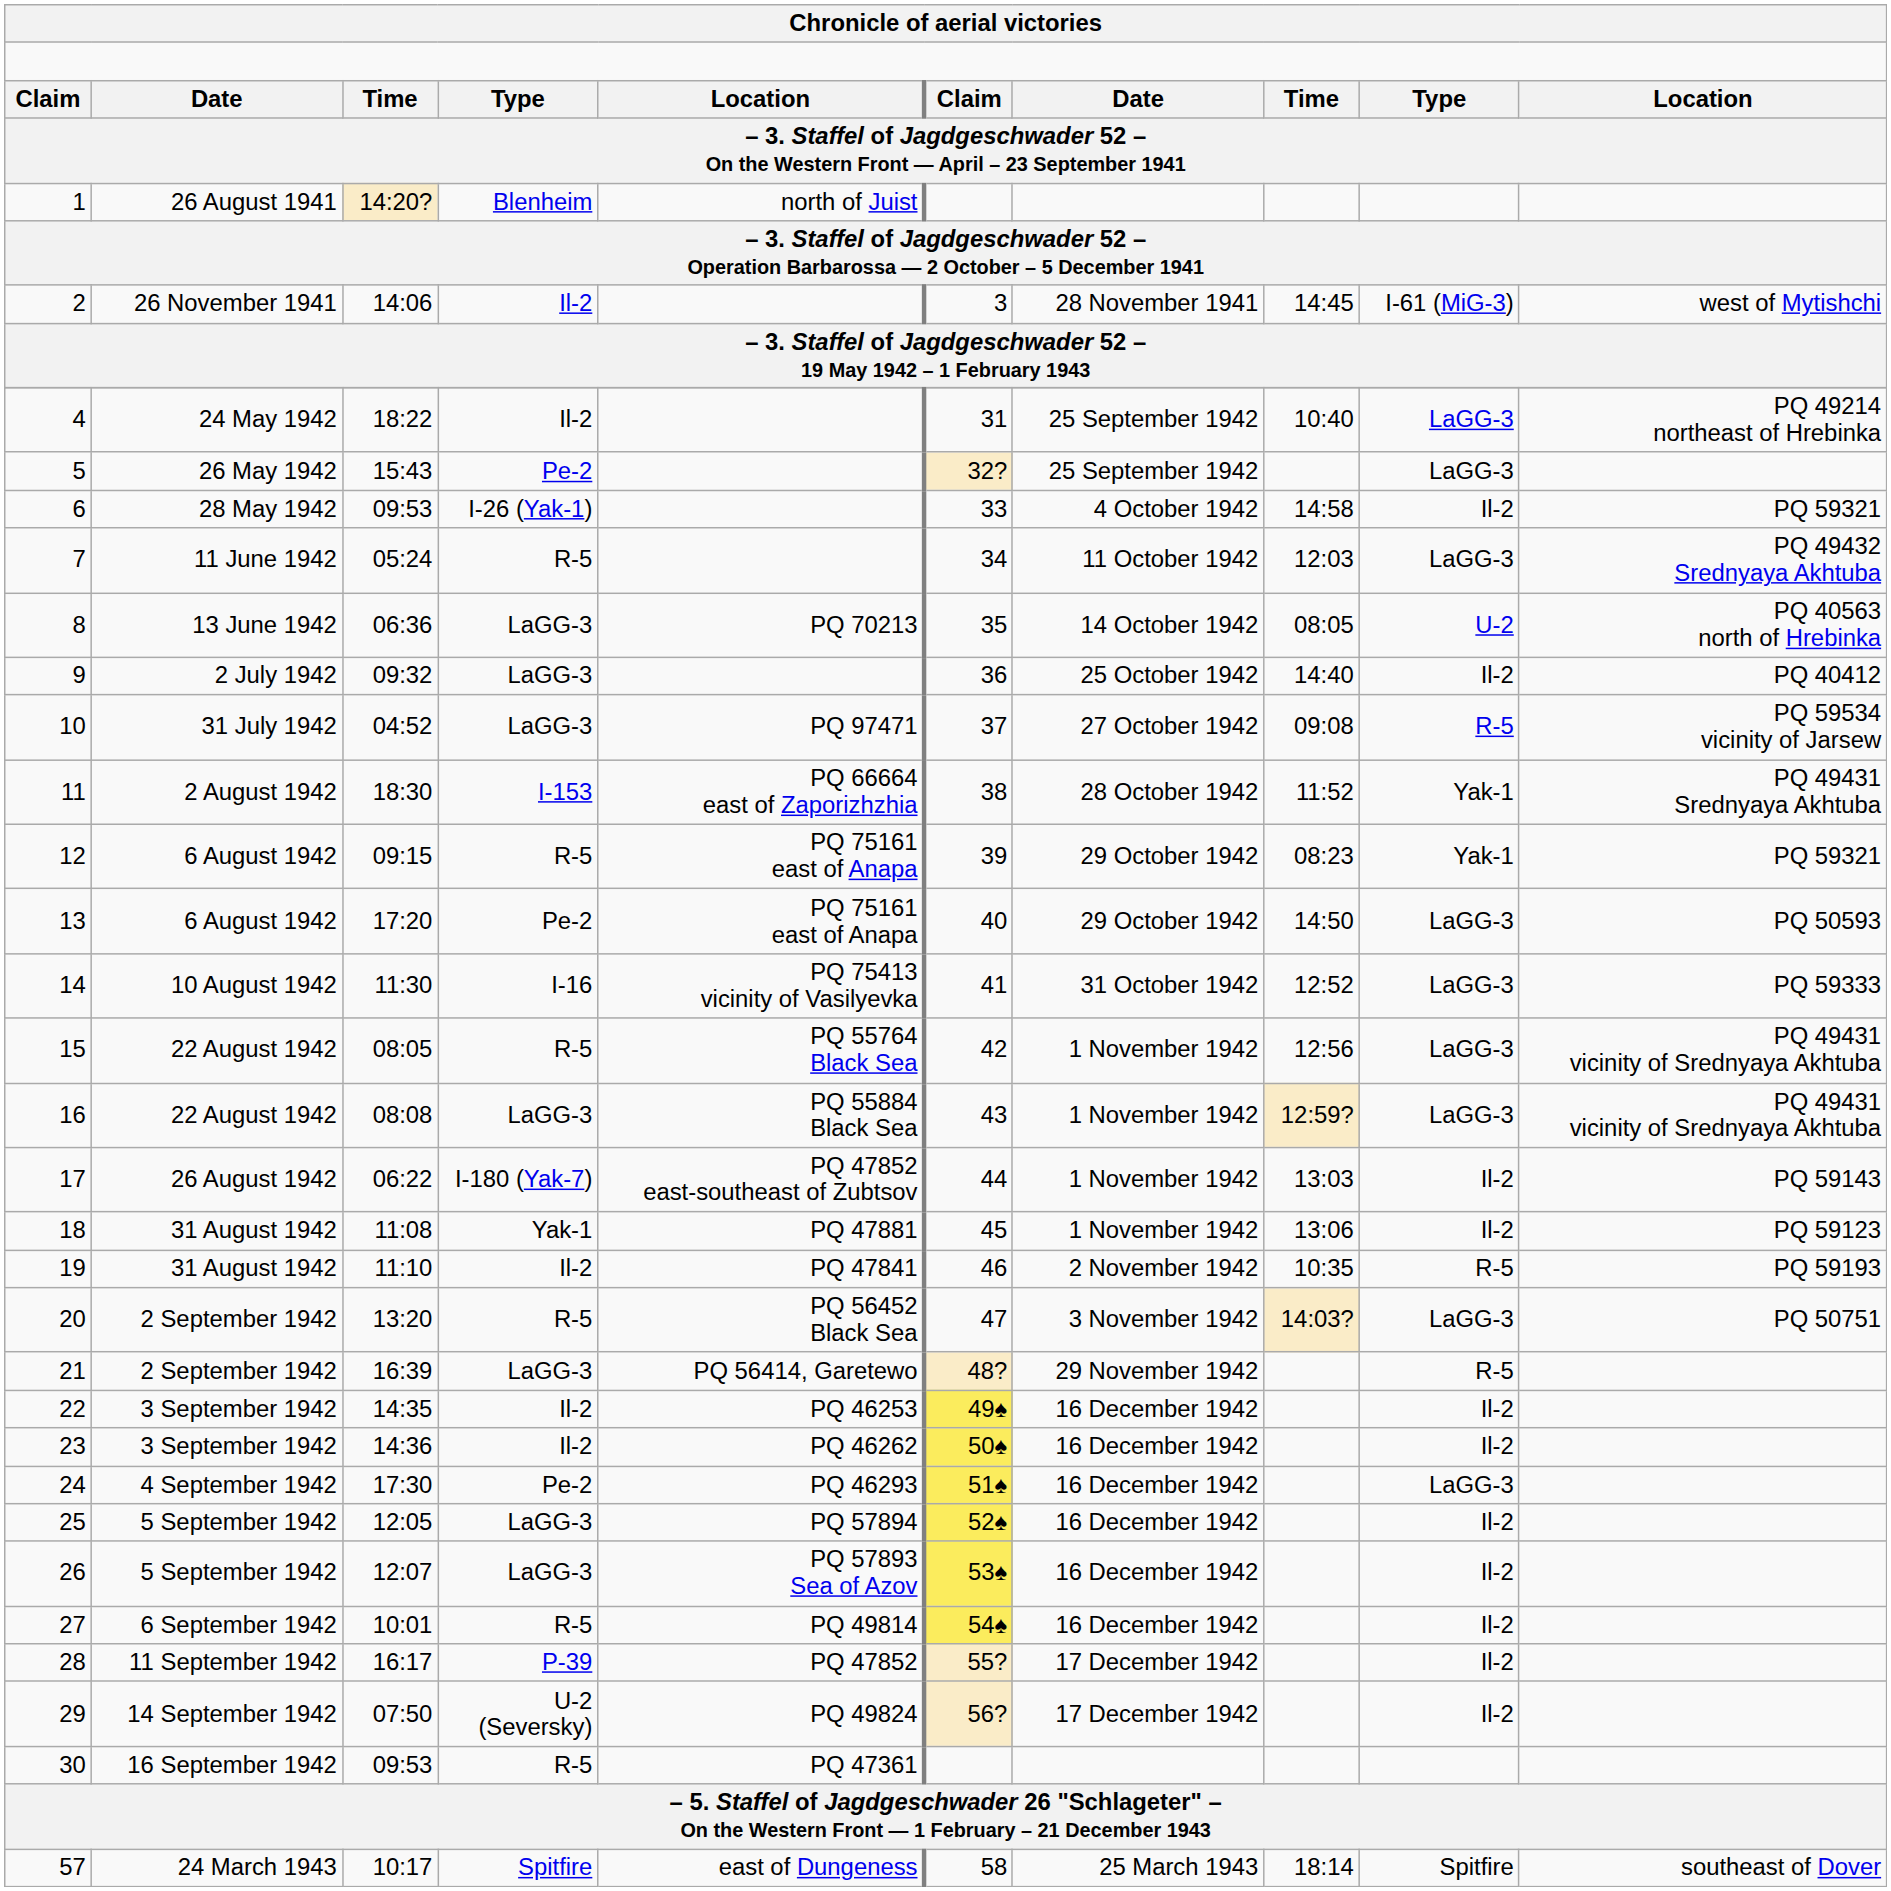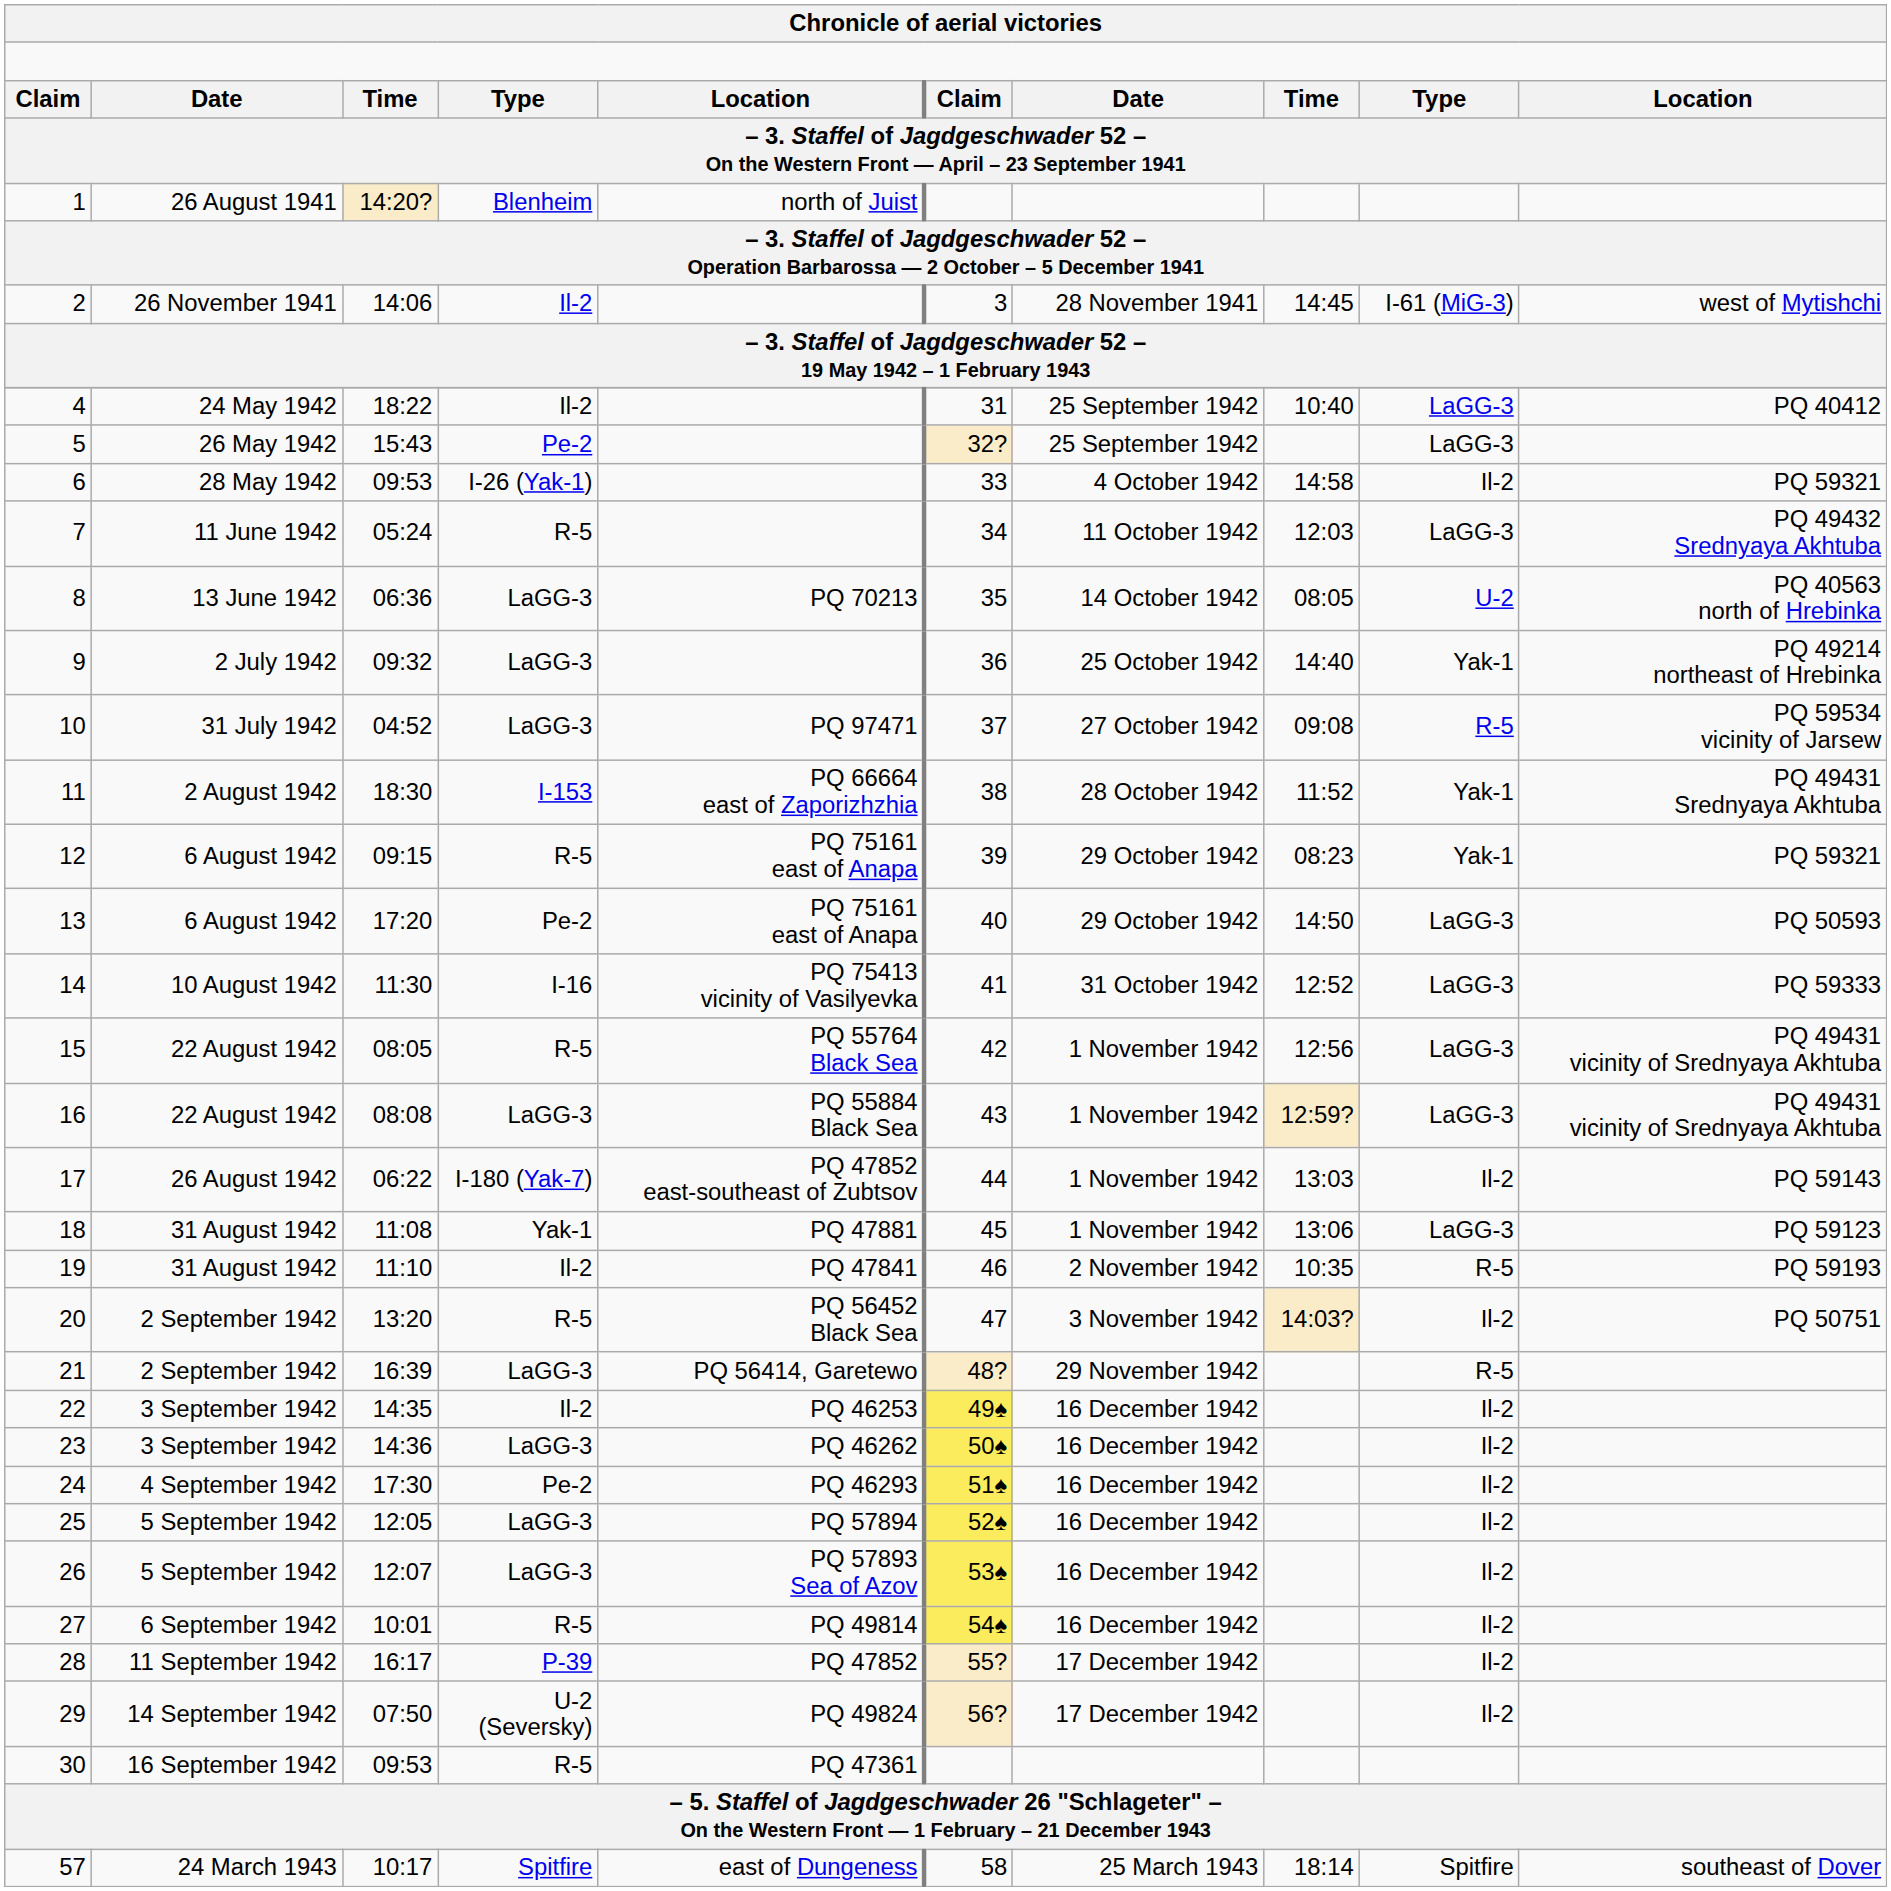4 | column 10: PQ 49214 northeast of Hrebinka -> PQ 40412
9 | column 9: Il-2 -> Yak-1
9 | column 10: PQ 40412 -> PQ 49214 northeast of Hrebinka
18 | column 9: Il-2 -> LaGG-3
20 | column 9: LaGG-3 -> Il-2
23 | column 4: Il-2 -> LaGG-3
24 | column 9: LaGG-3 -> Il-2
